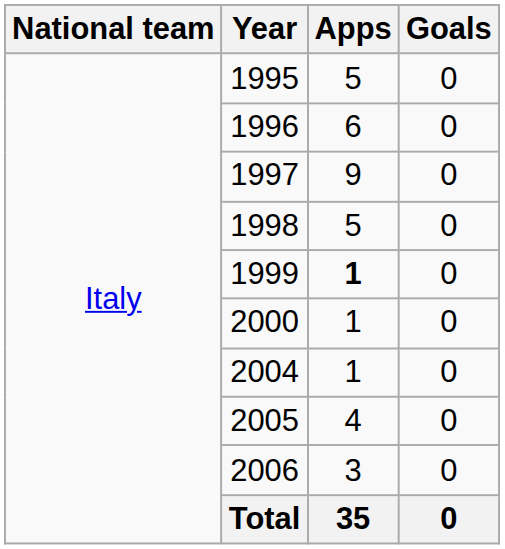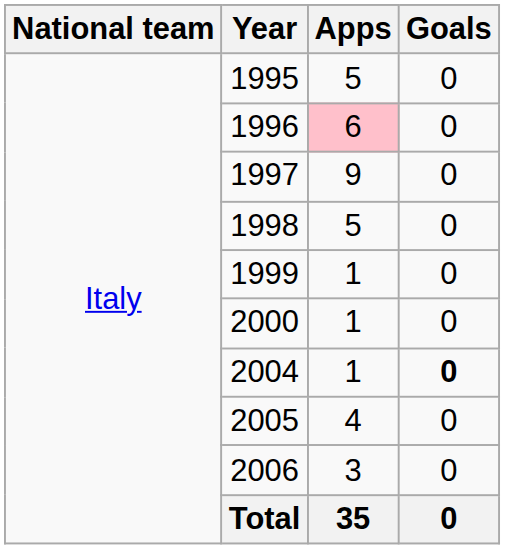1996 | Apps: no background -> pink background
1999 | Apps: bold -> normal
2004 | Goals: normal -> bold
